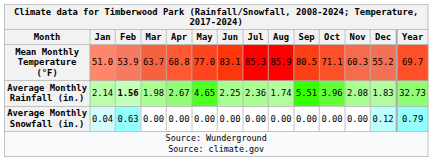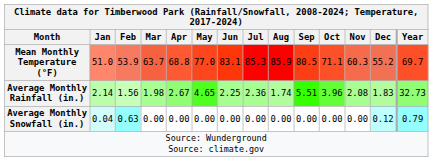row 4 | Feb: bold -> normal
